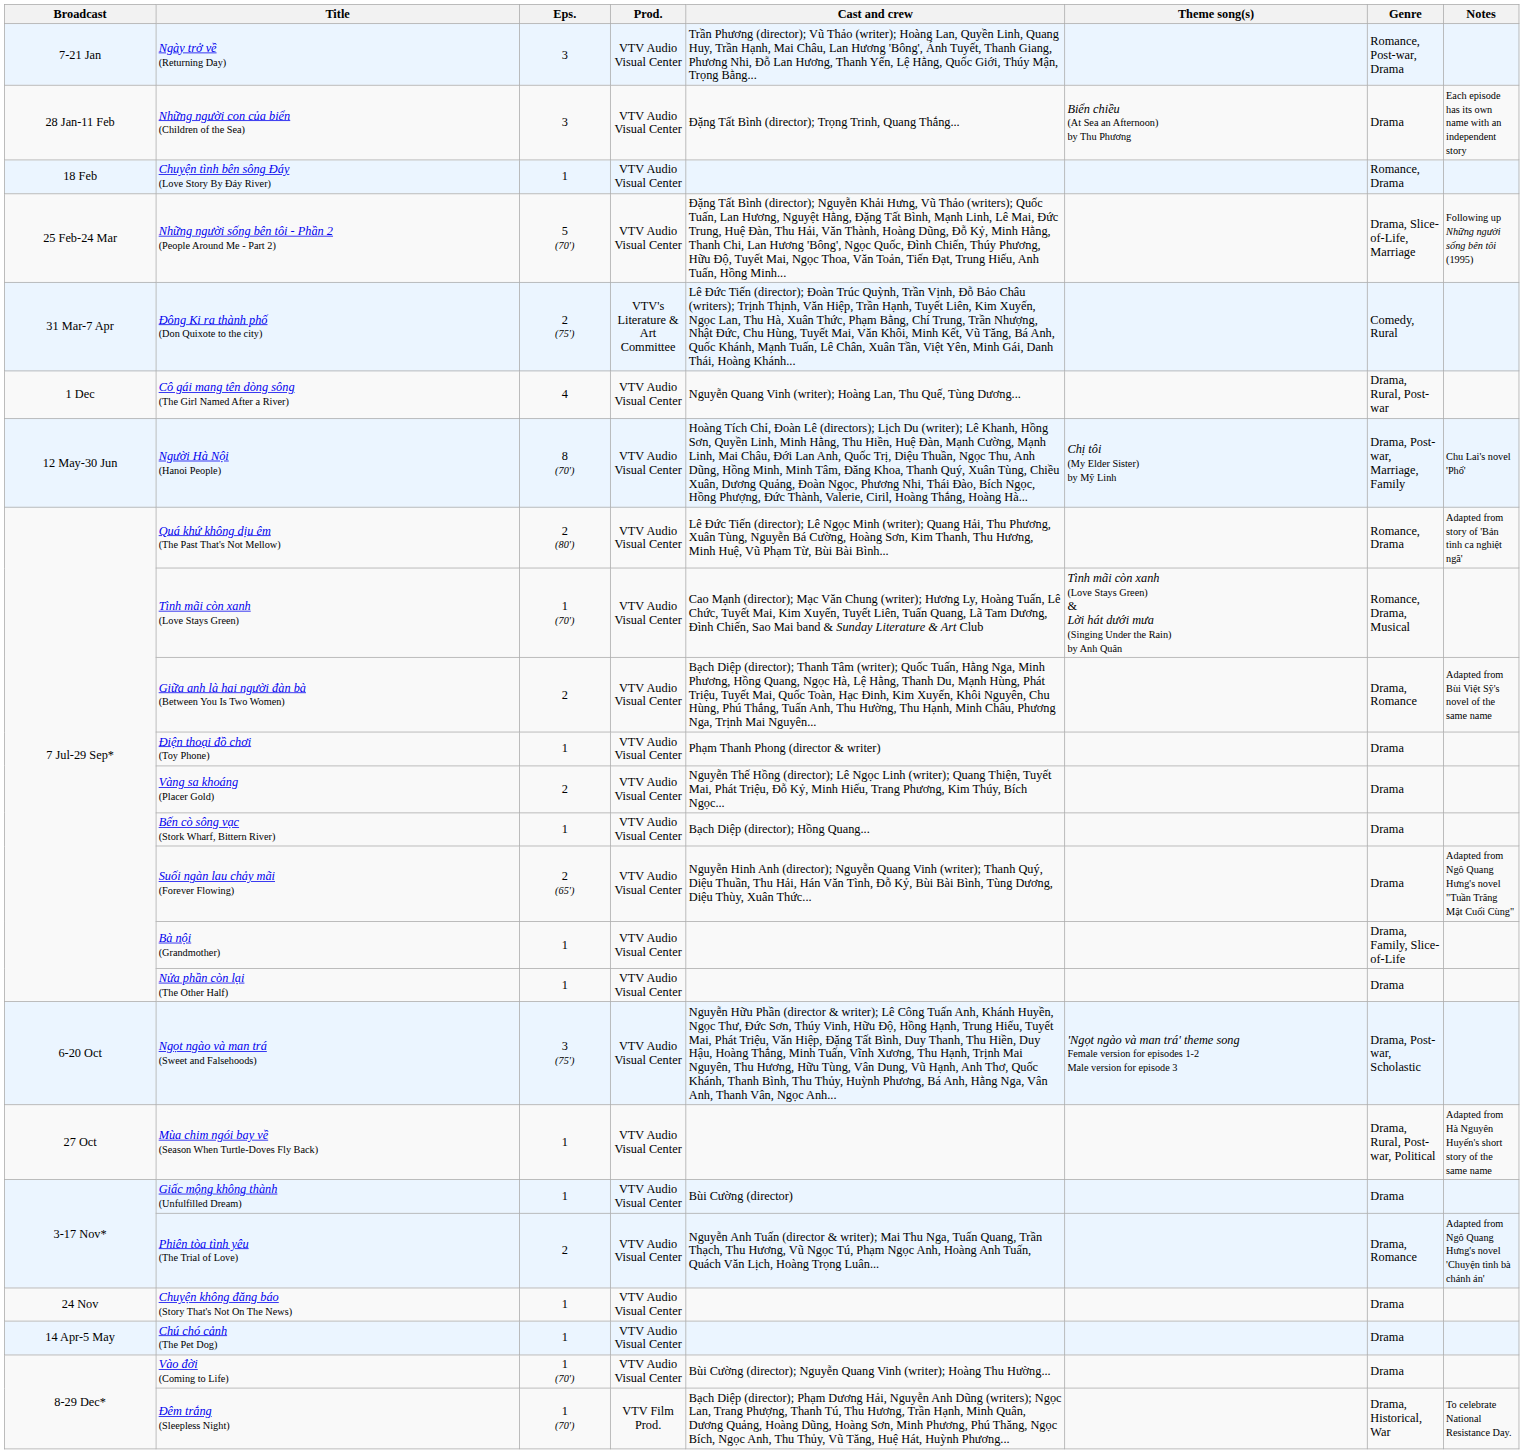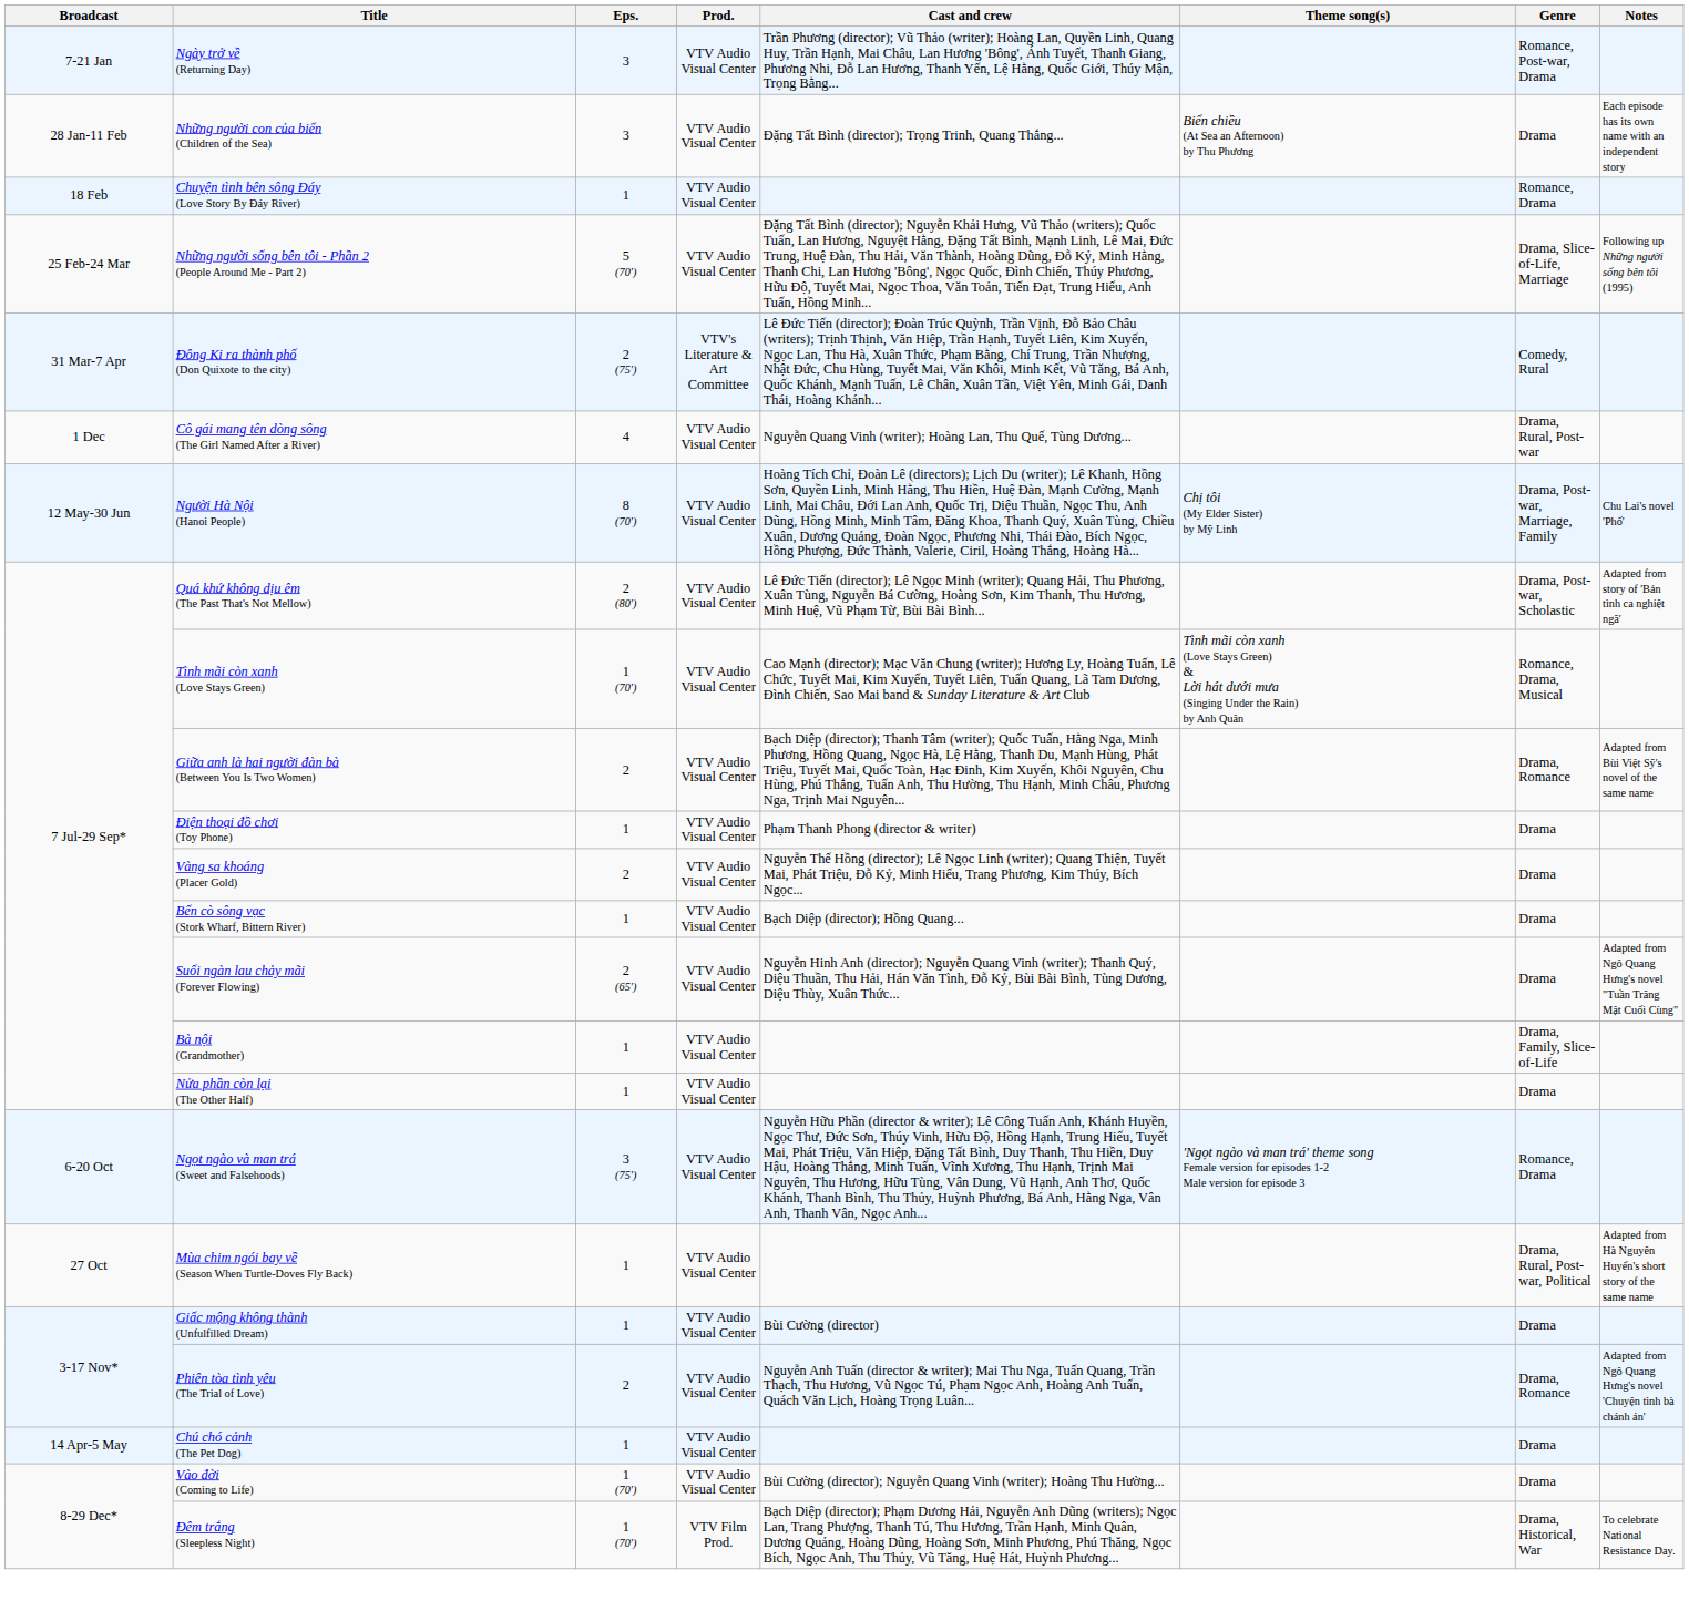Quá khứ không dịu êm (The Past That's Not Mellow) | Genre: Romance, Drama -> Drama, Post-war, Scholastic
Ngọt ngào và man trá (Sweet and Falsehoods) | Genre: Drama, Post-war, Scholastic -> Romance, Drama
- row: 24 Nov | Chuyện không đăng báo (Story That's Not On The News) | 1 | VTV Audio Visual Center | Drama
